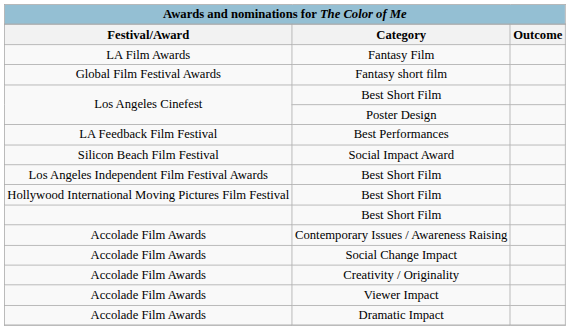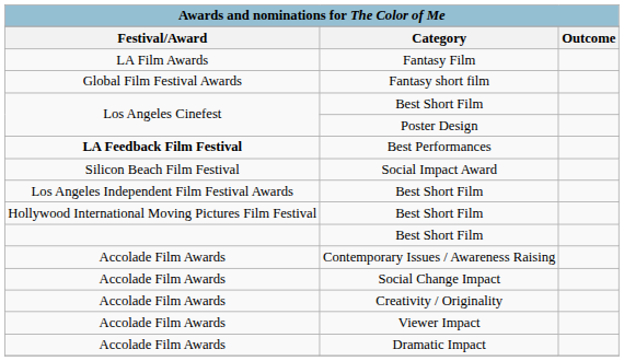Best Performances | column 1: normal -> bold
